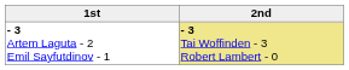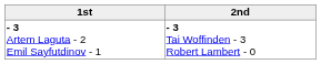- 3 Artem Laguta - 2 Emil Sayfutdinov - 1 | 2nd: khaki background -> no background
